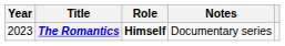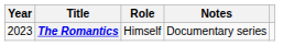The Romantics | Role: bold -> normal
